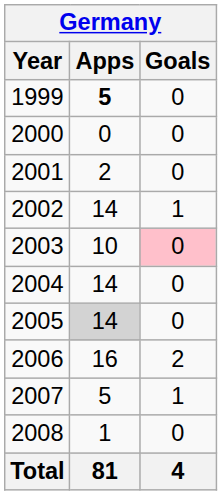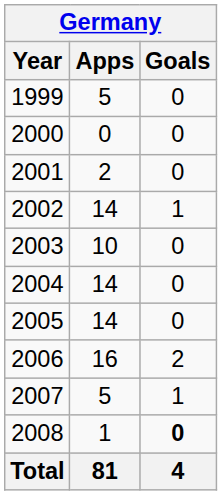1999 | Apps: bold -> normal
2003 | Goals: pink background -> no background
2005 | Apps: lightgrey background -> no background
2008 | Goals: normal -> bold
